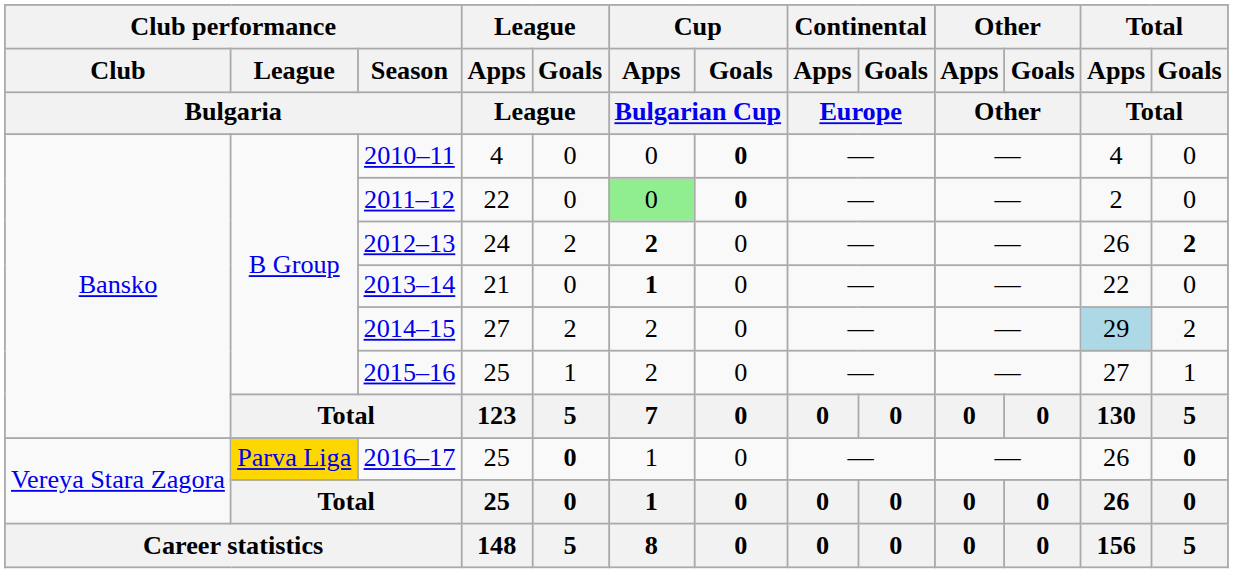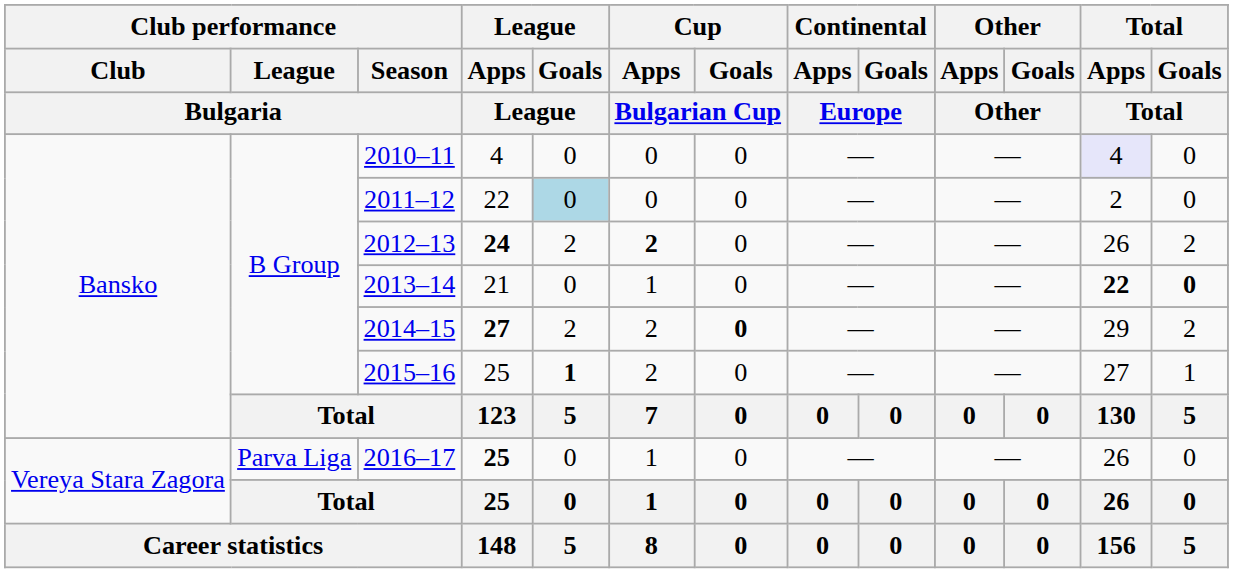2010–11 | Cup / Goals / Bulgarian Cup: bold -> normal
2010–11 | Total / Apps / Total: no background -> lavender background
2011–12 | League / Goals / League: no background -> lightblue background
2011–12 | Cup / Apps / Bulgarian Cup: lightgreen background -> no background
2011–12 | Cup / Goals / Bulgarian Cup: bold -> normal
2012–13 | League / Apps / League: normal -> bold
2012–13 | Total / Goals / Total: bold -> normal
2013–14 | Cup / Apps / Bulgarian Cup: bold -> normal
2013–14 | Total / Apps / Total: normal -> bold
2013–14 | Total / Goals / Total: normal -> bold
2014–15 | League / Apps / League: normal -> bold
2014–15 | Cup / Goals / Bulgarian Cup: normal -> bold
2014–15 | Total / Apps / Total: lightblue background -> no background
2015–16 | League / Goals / League: normal -> bold
2016–17 | Club performance / League / Bulgaria: gold background -> no background
2016–17 | League / Apps / League: normal -> bold
2016–17 | League / Goals / League: bold -> normal
2016–17 | Total / Goals / Total: bold -> normal
